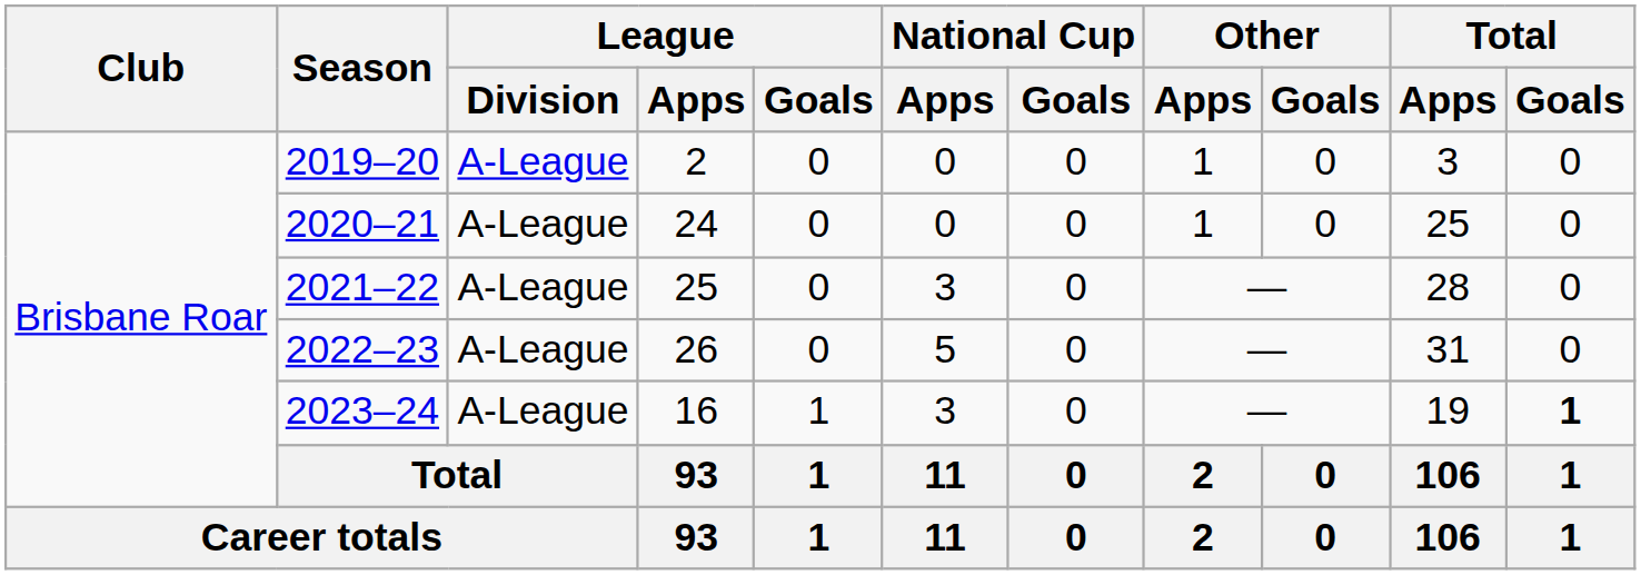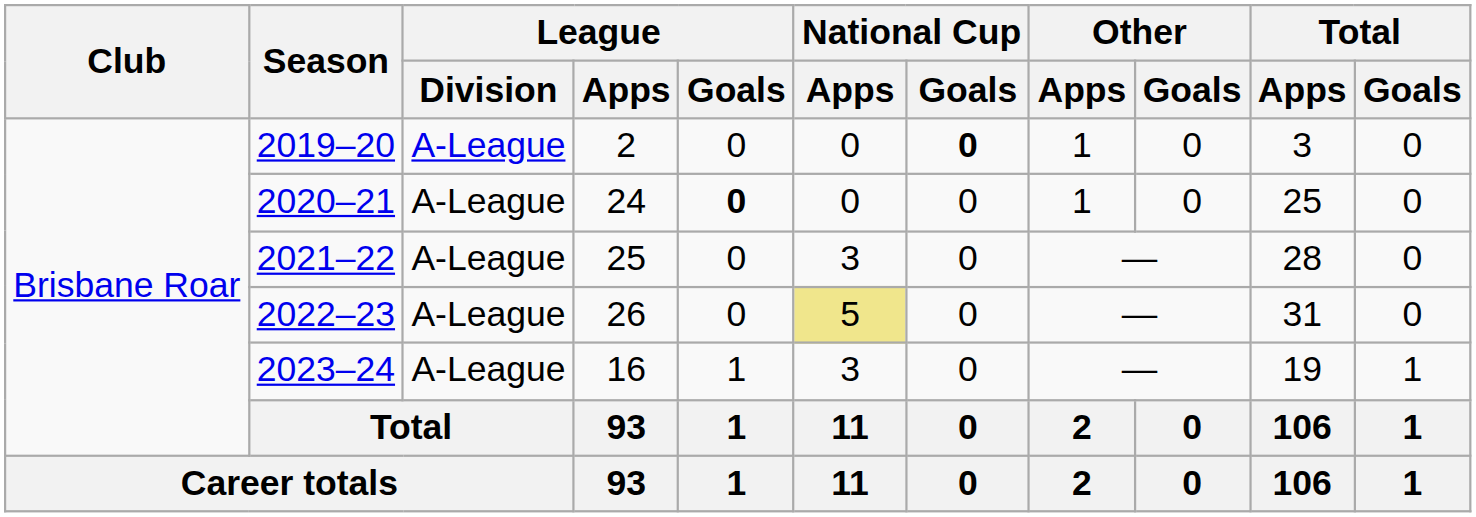2019–20 | National Cup / Goals: normal -> bold
2020–21 | League / Goals: normal -> bold
2022–23 | National Cup / Apps: no background -> khaki background
2023–24 | Total / Goals: bold -> normal
